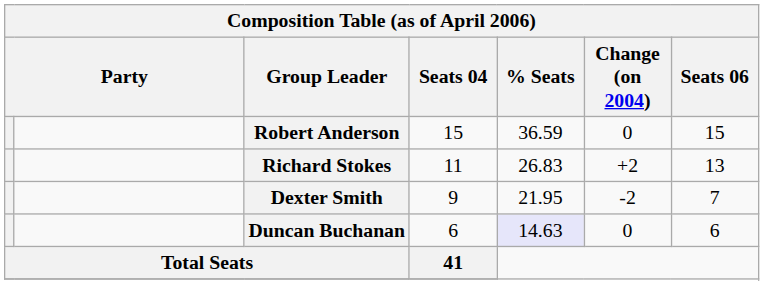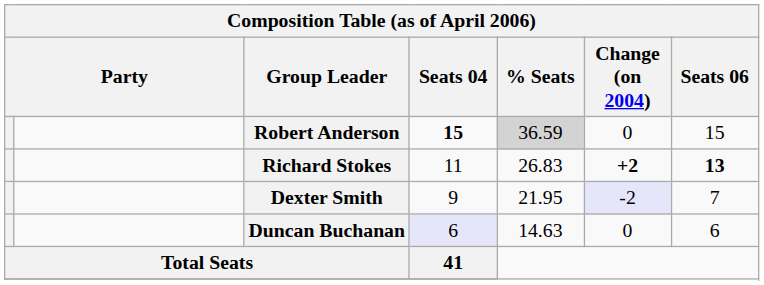Robert Anderson | Seats 04: normal -> bold
Robert Anderson | % Seats: no background -> lightgrey background
Richard Stokes | Change (on 2004): normal -> bold
Richard Stokes | Seats 06: normal -> bold
Dexter Smith | Change (on 2004): no background -> lavender background
Duncan Buchanan | Seats 04: no background -> lavender background
Duncan Buchanan | % Seats: lavender background -> no background
